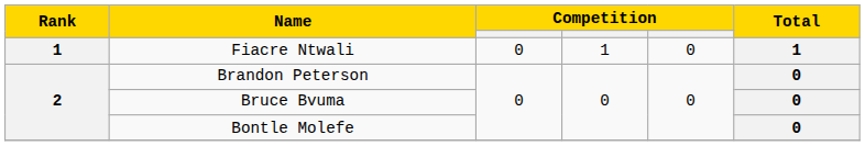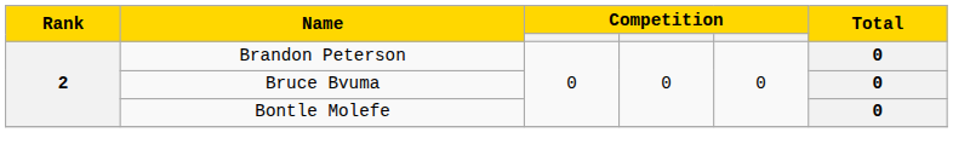- row: 1 | Fiacre Ntwali | 0 | 1 | 0 | 1
